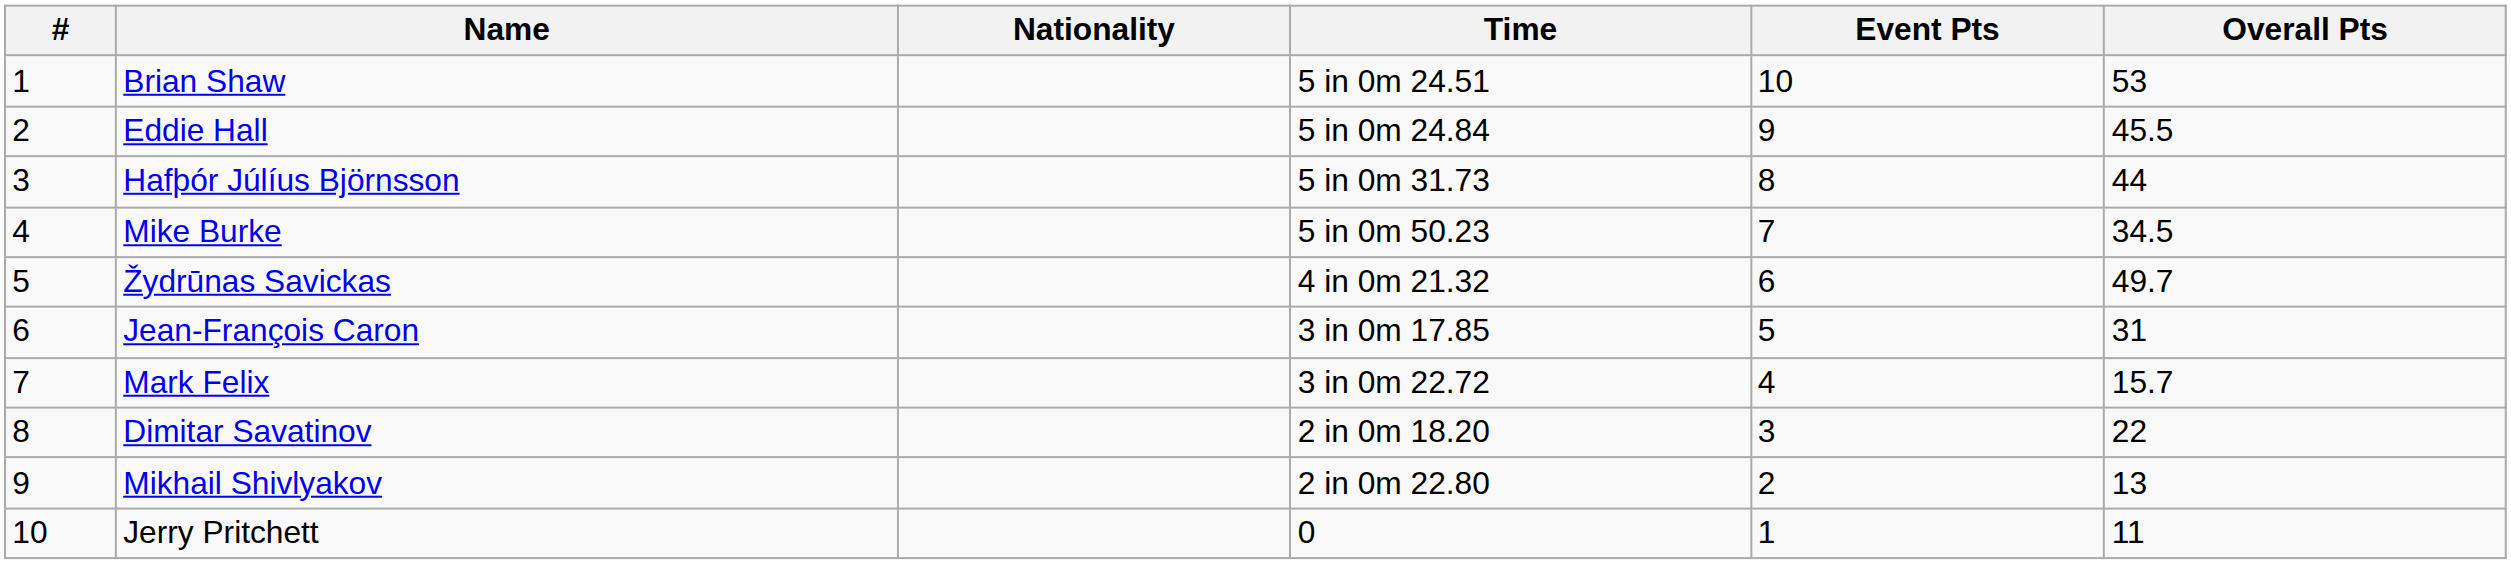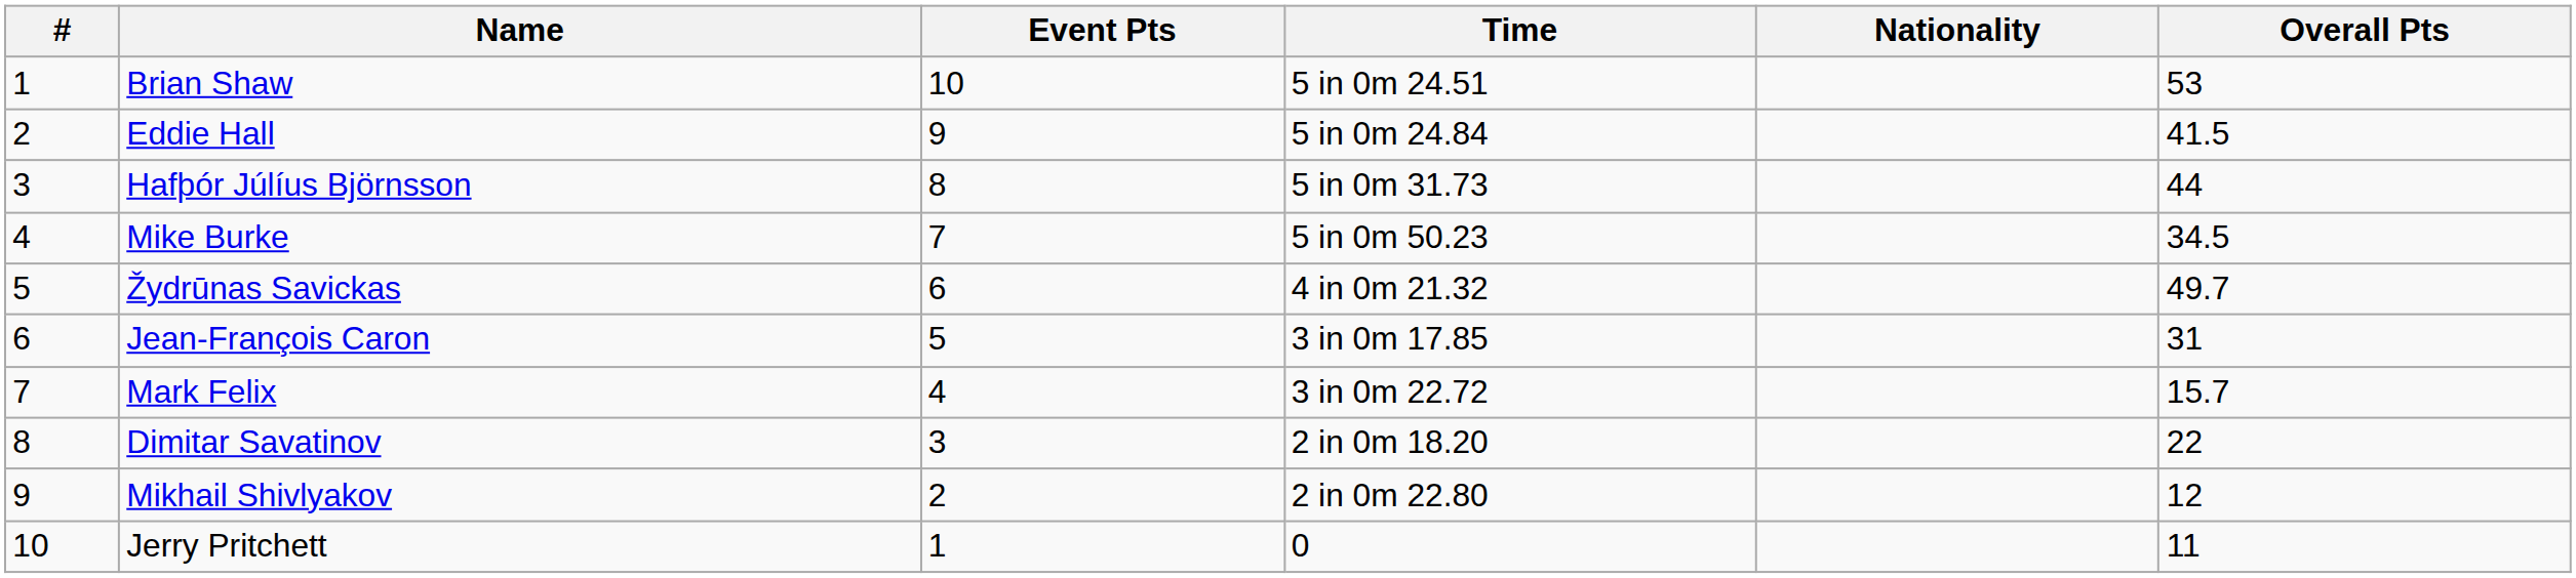columns swapped: Nationality <-> Event Pts
Eddie Hall | Overall Pts: 45.5 -> 41.5
Mikhail Shivlyakov | Overall Pts: 13 -> 12
